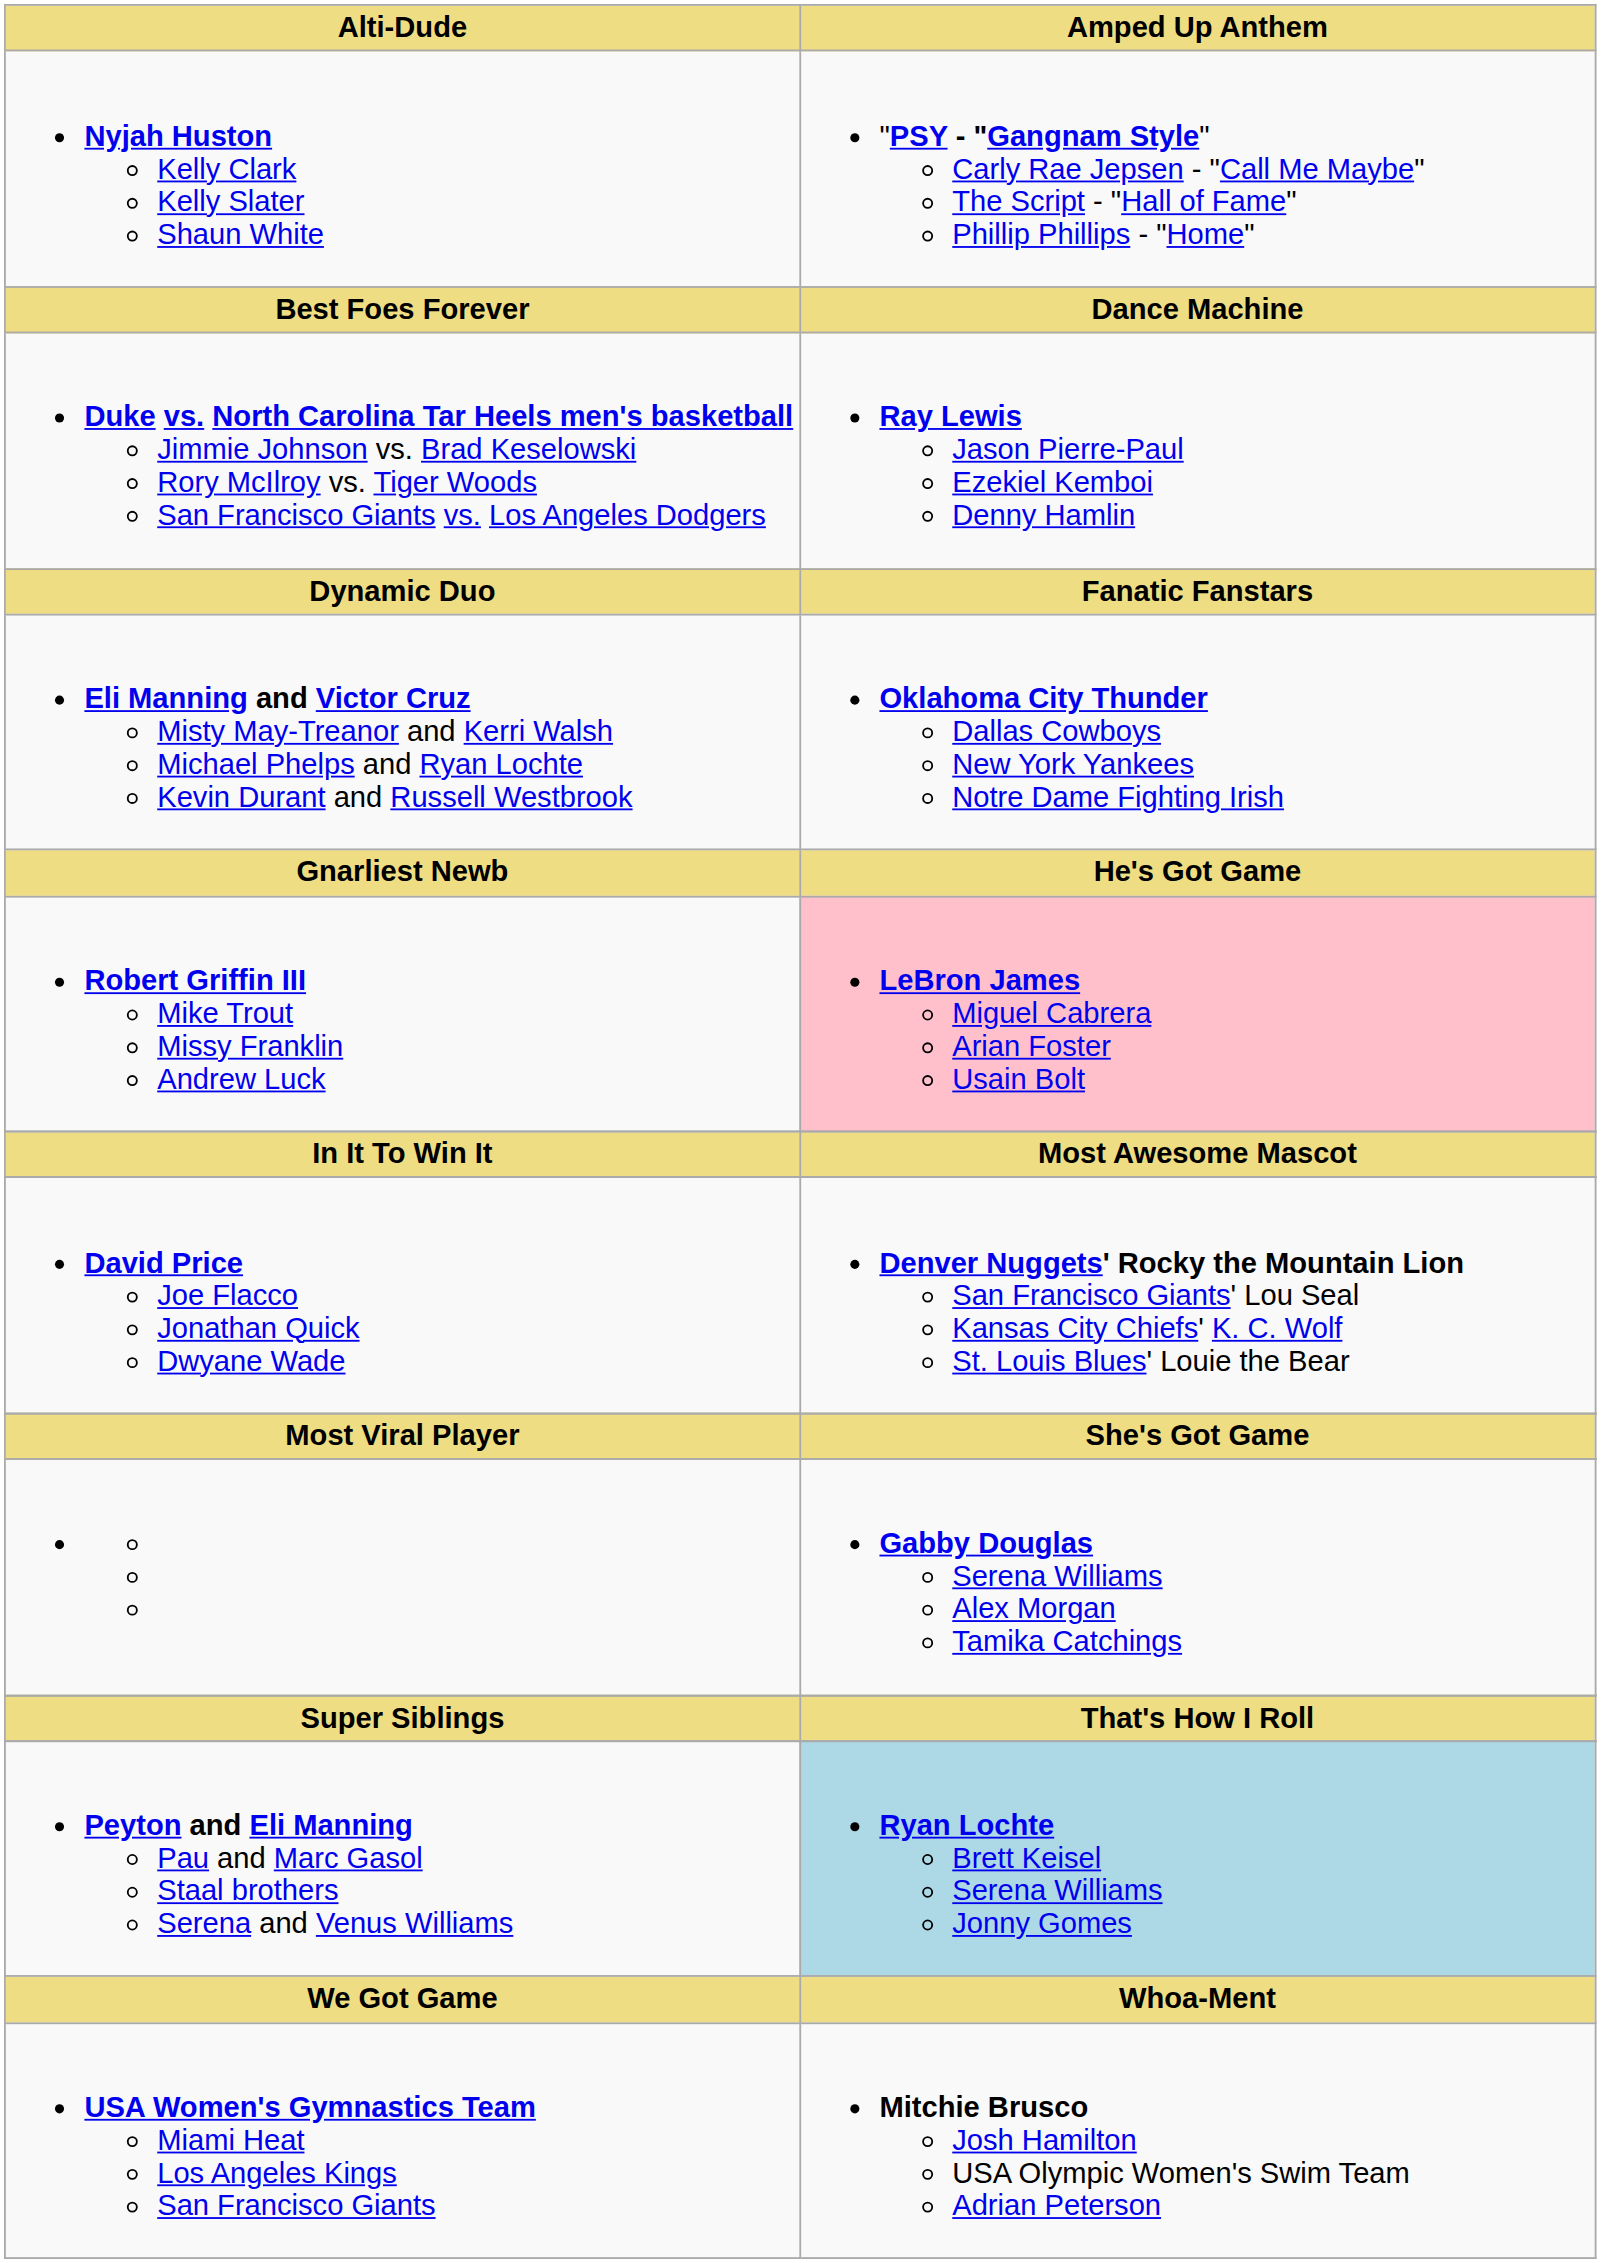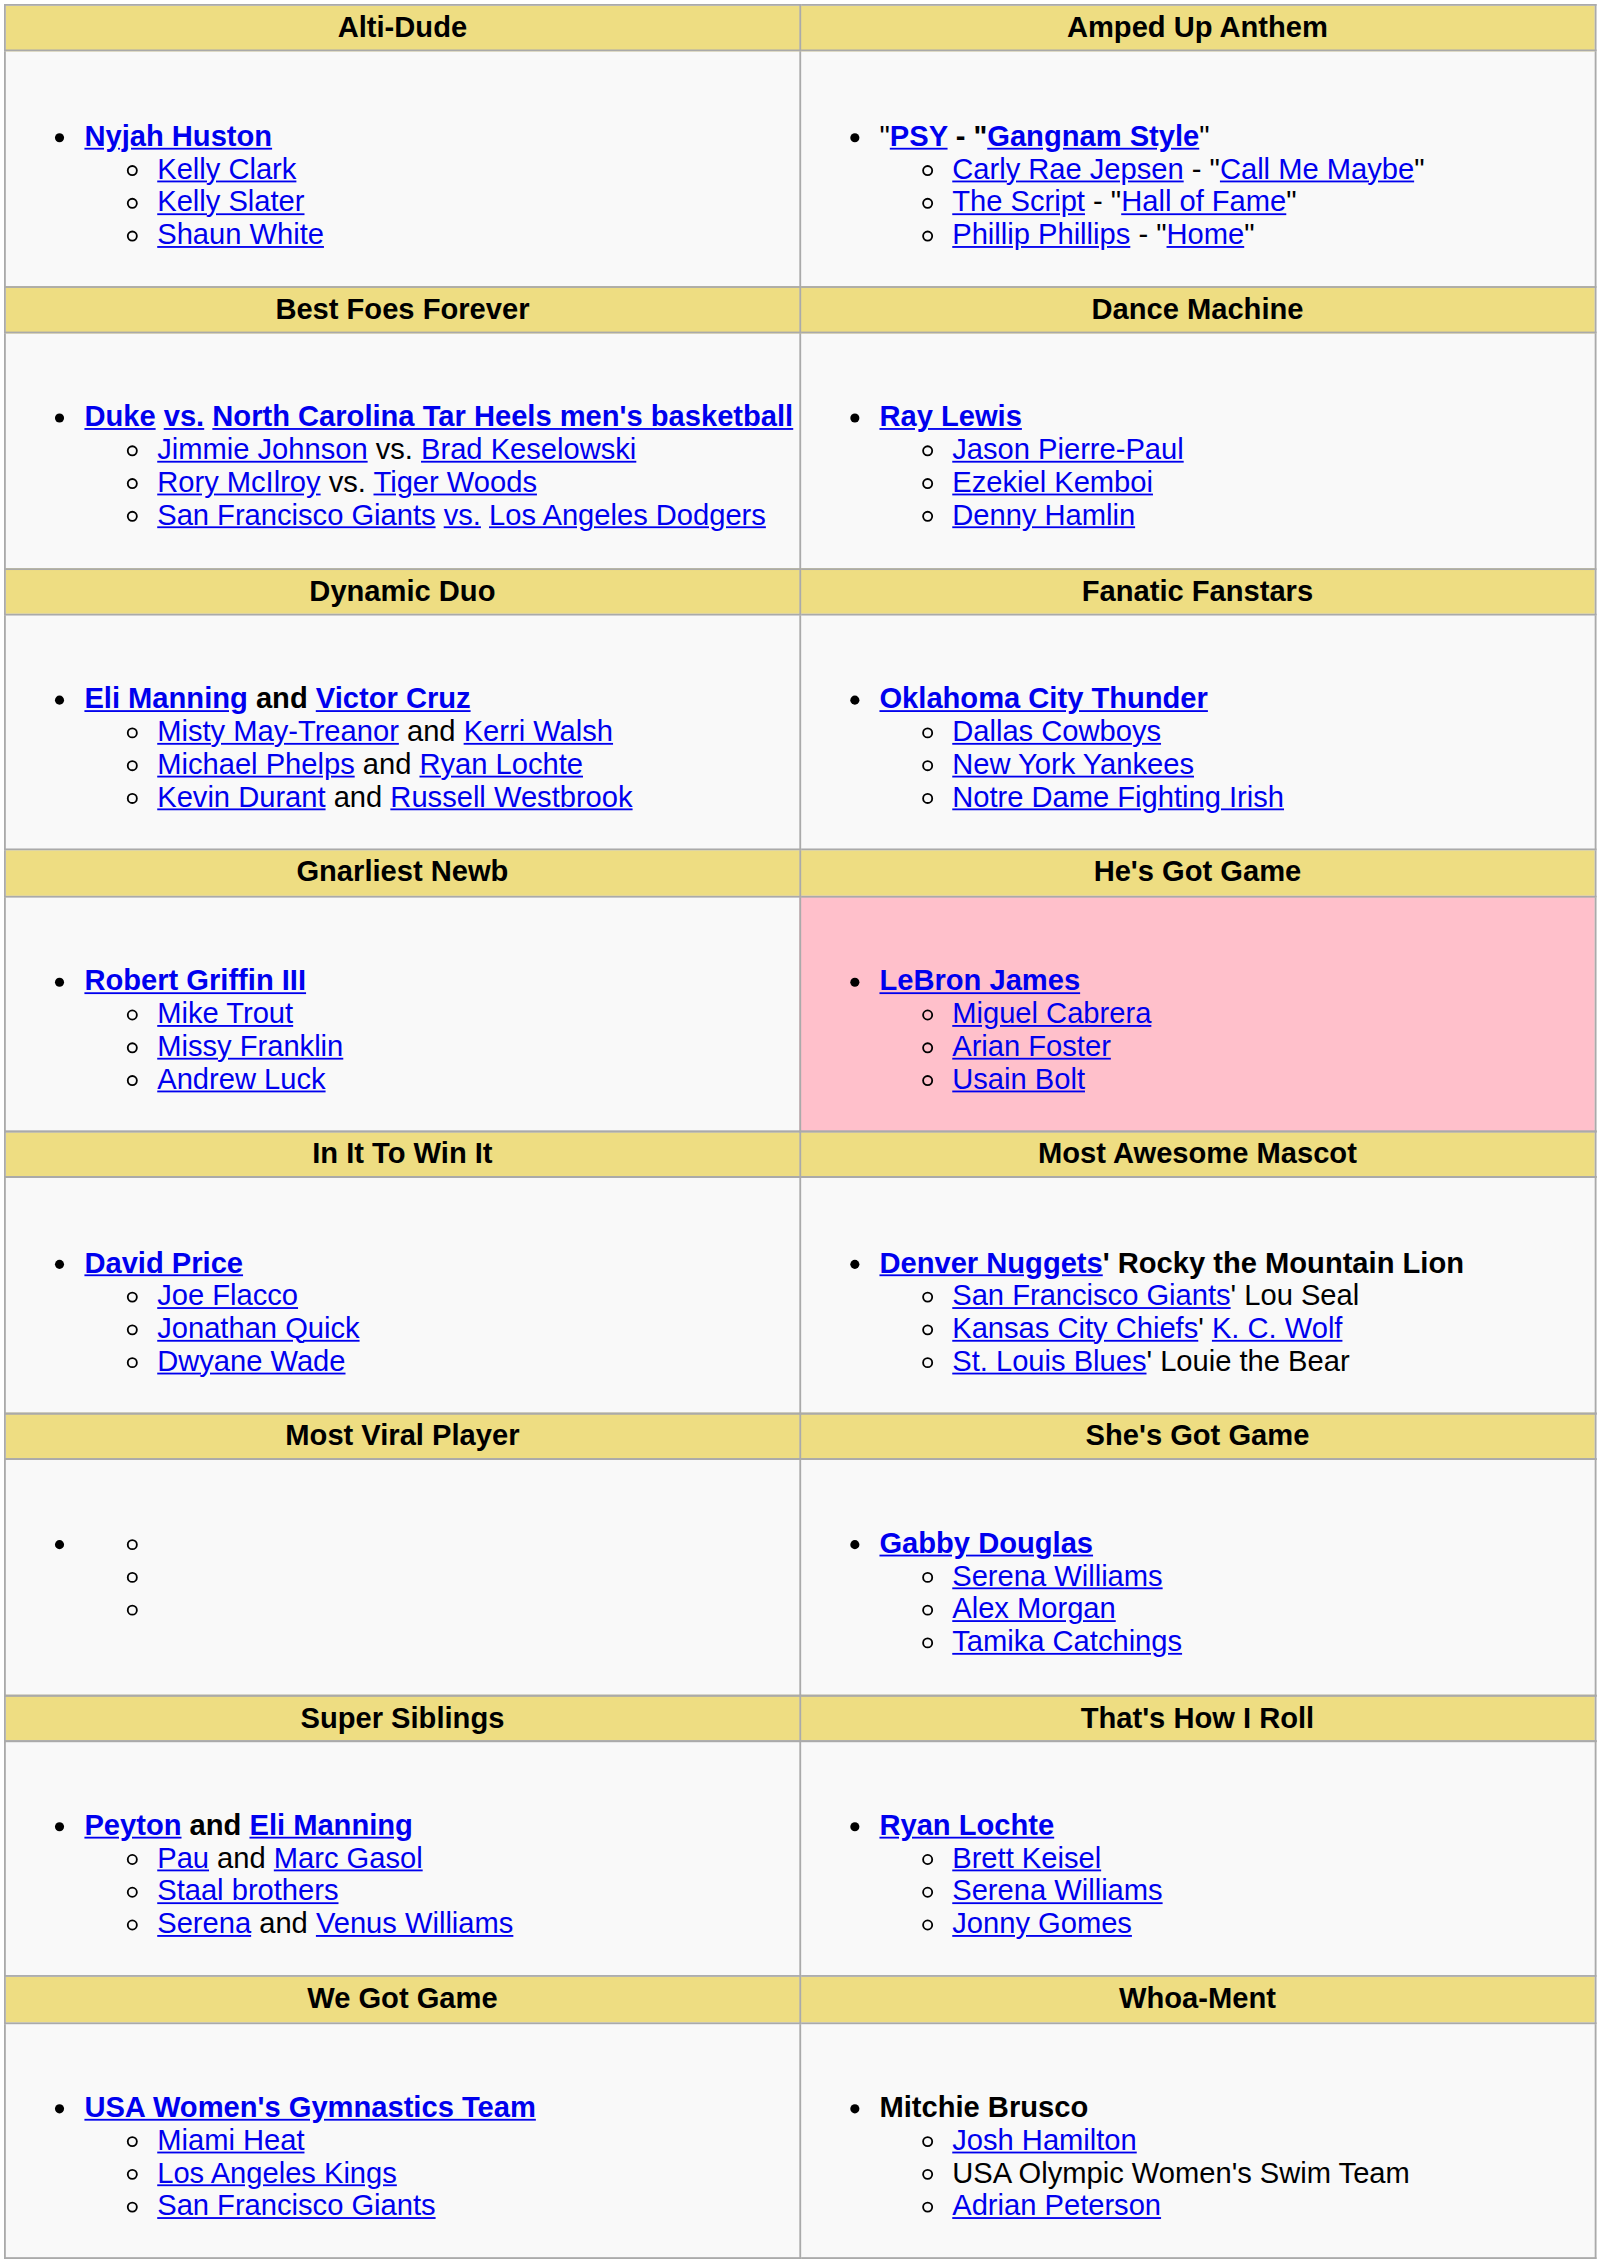row 14 | Amped Up Anthem: lightblue background -> no background
